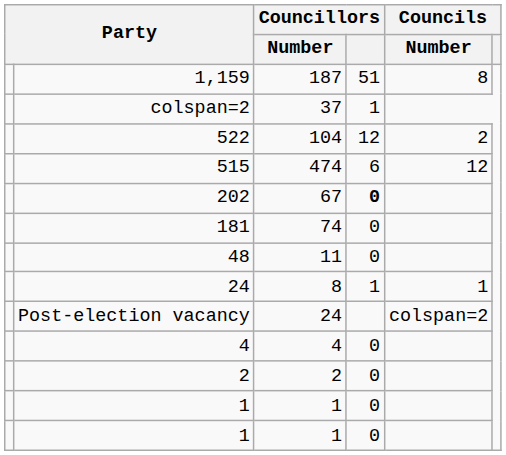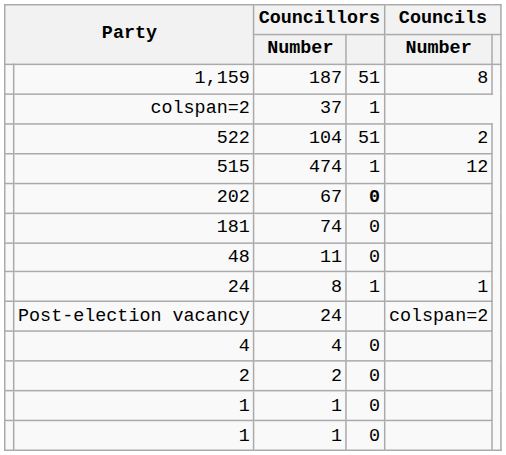522 | Councillors: 12 -> 51
515 | Councillors: 6 -> 1
